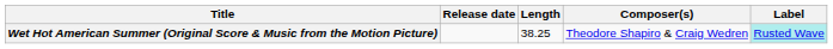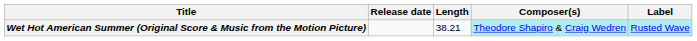row 2 | Length: 38.25 -> 38.21
row 2 | Composer(s): no background -> paleturquoise background
